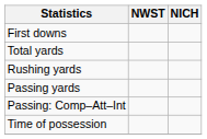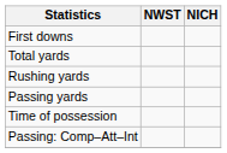rows swapped: Passing: Comp–Att–Int <-> Time of possession
